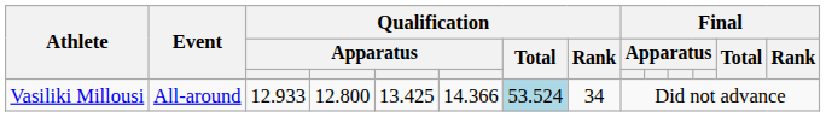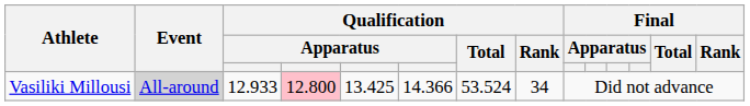row 4 | Event: no background -> lightgrey background
row 4 | column 4: no background -> pink background
row 4 | Qualification / Total: lightblue background -> no background
